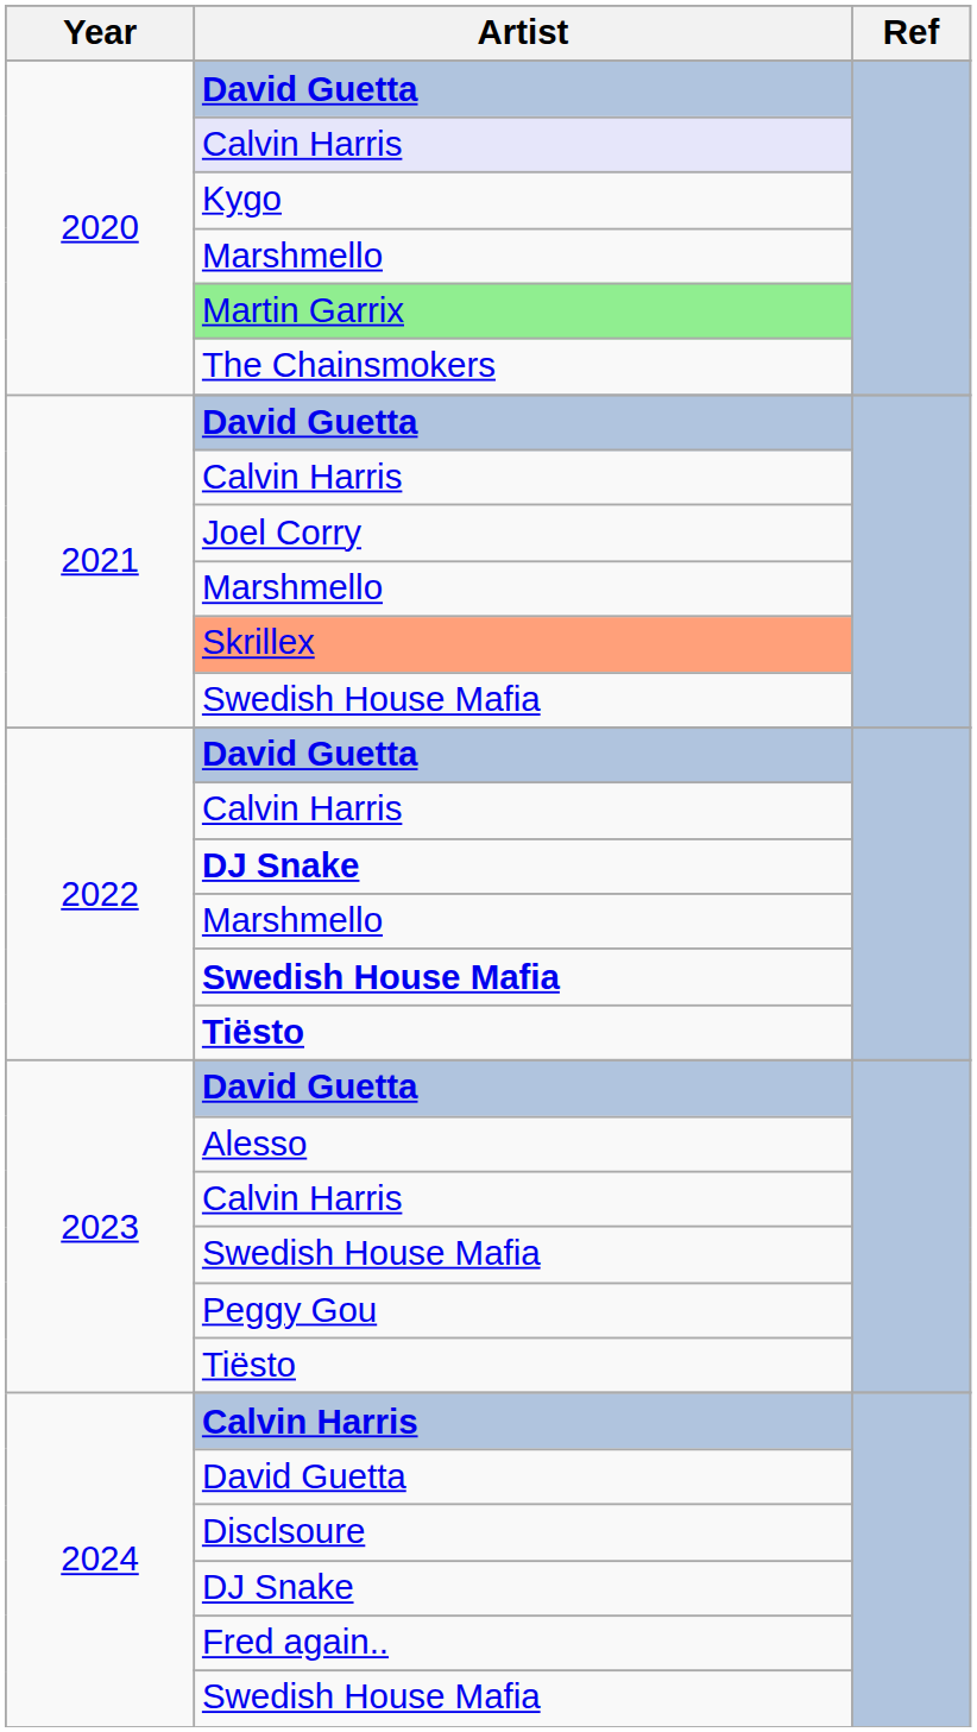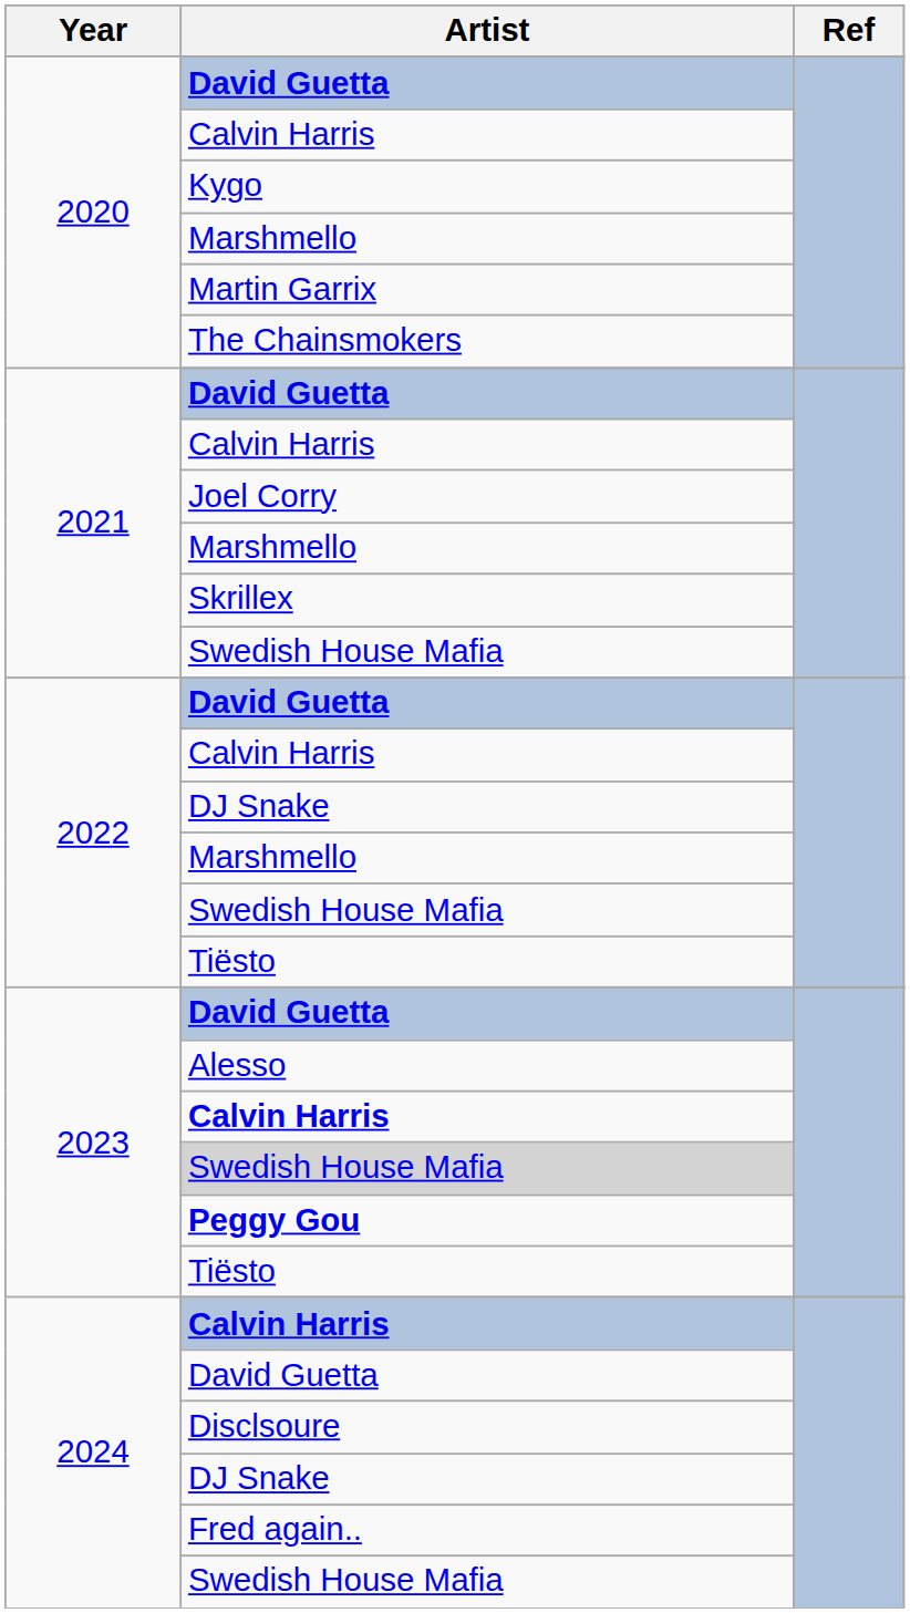2020 / Calvin Harris | Artist: lavender background -> no background
Martin Garrix | Artist: lightgreen background -> no background
Skrillex | Artist: lightsalmon background -> no background
2022 / DJ Snake | Artist: bold -> normal
2022 / Swedish House Mafia | Artist: bold -> normal
2022 / Tiësto | Artist: bold -> normal
2023 / Calvin Harris | Artist: normal -> bold
2023 / Swedish House Mafia | Artist: no background -> lightgrey background
Peggy Gou | Artist: normal -> bold
